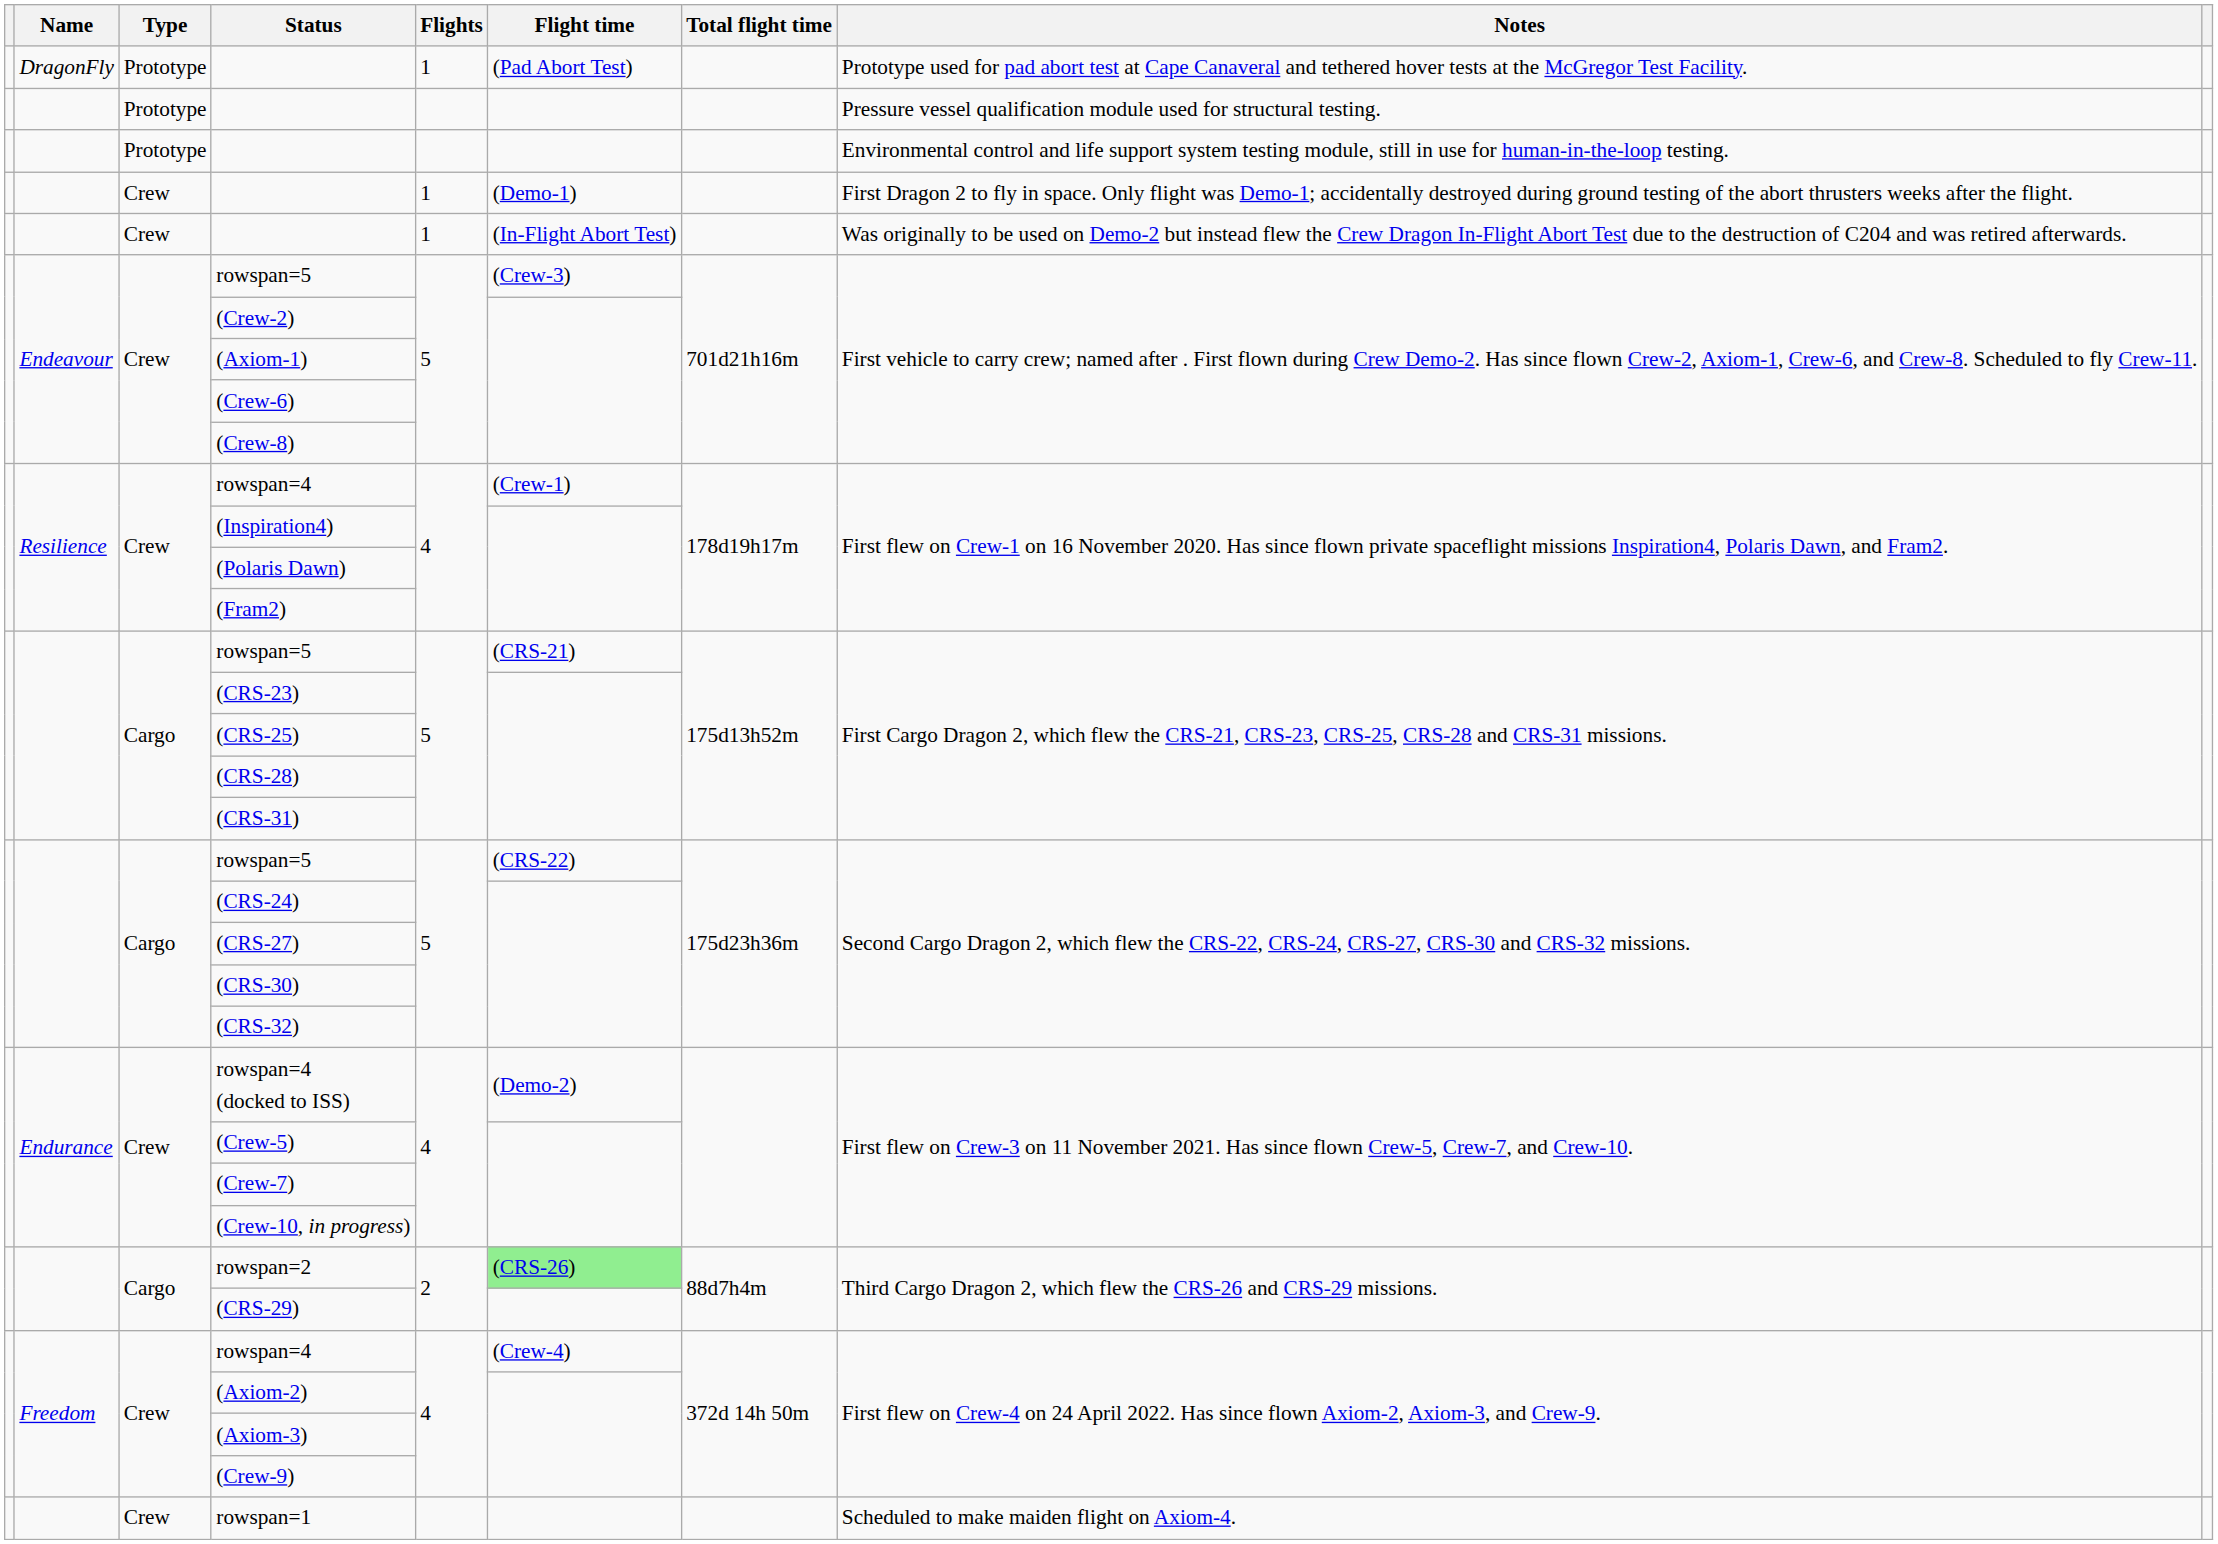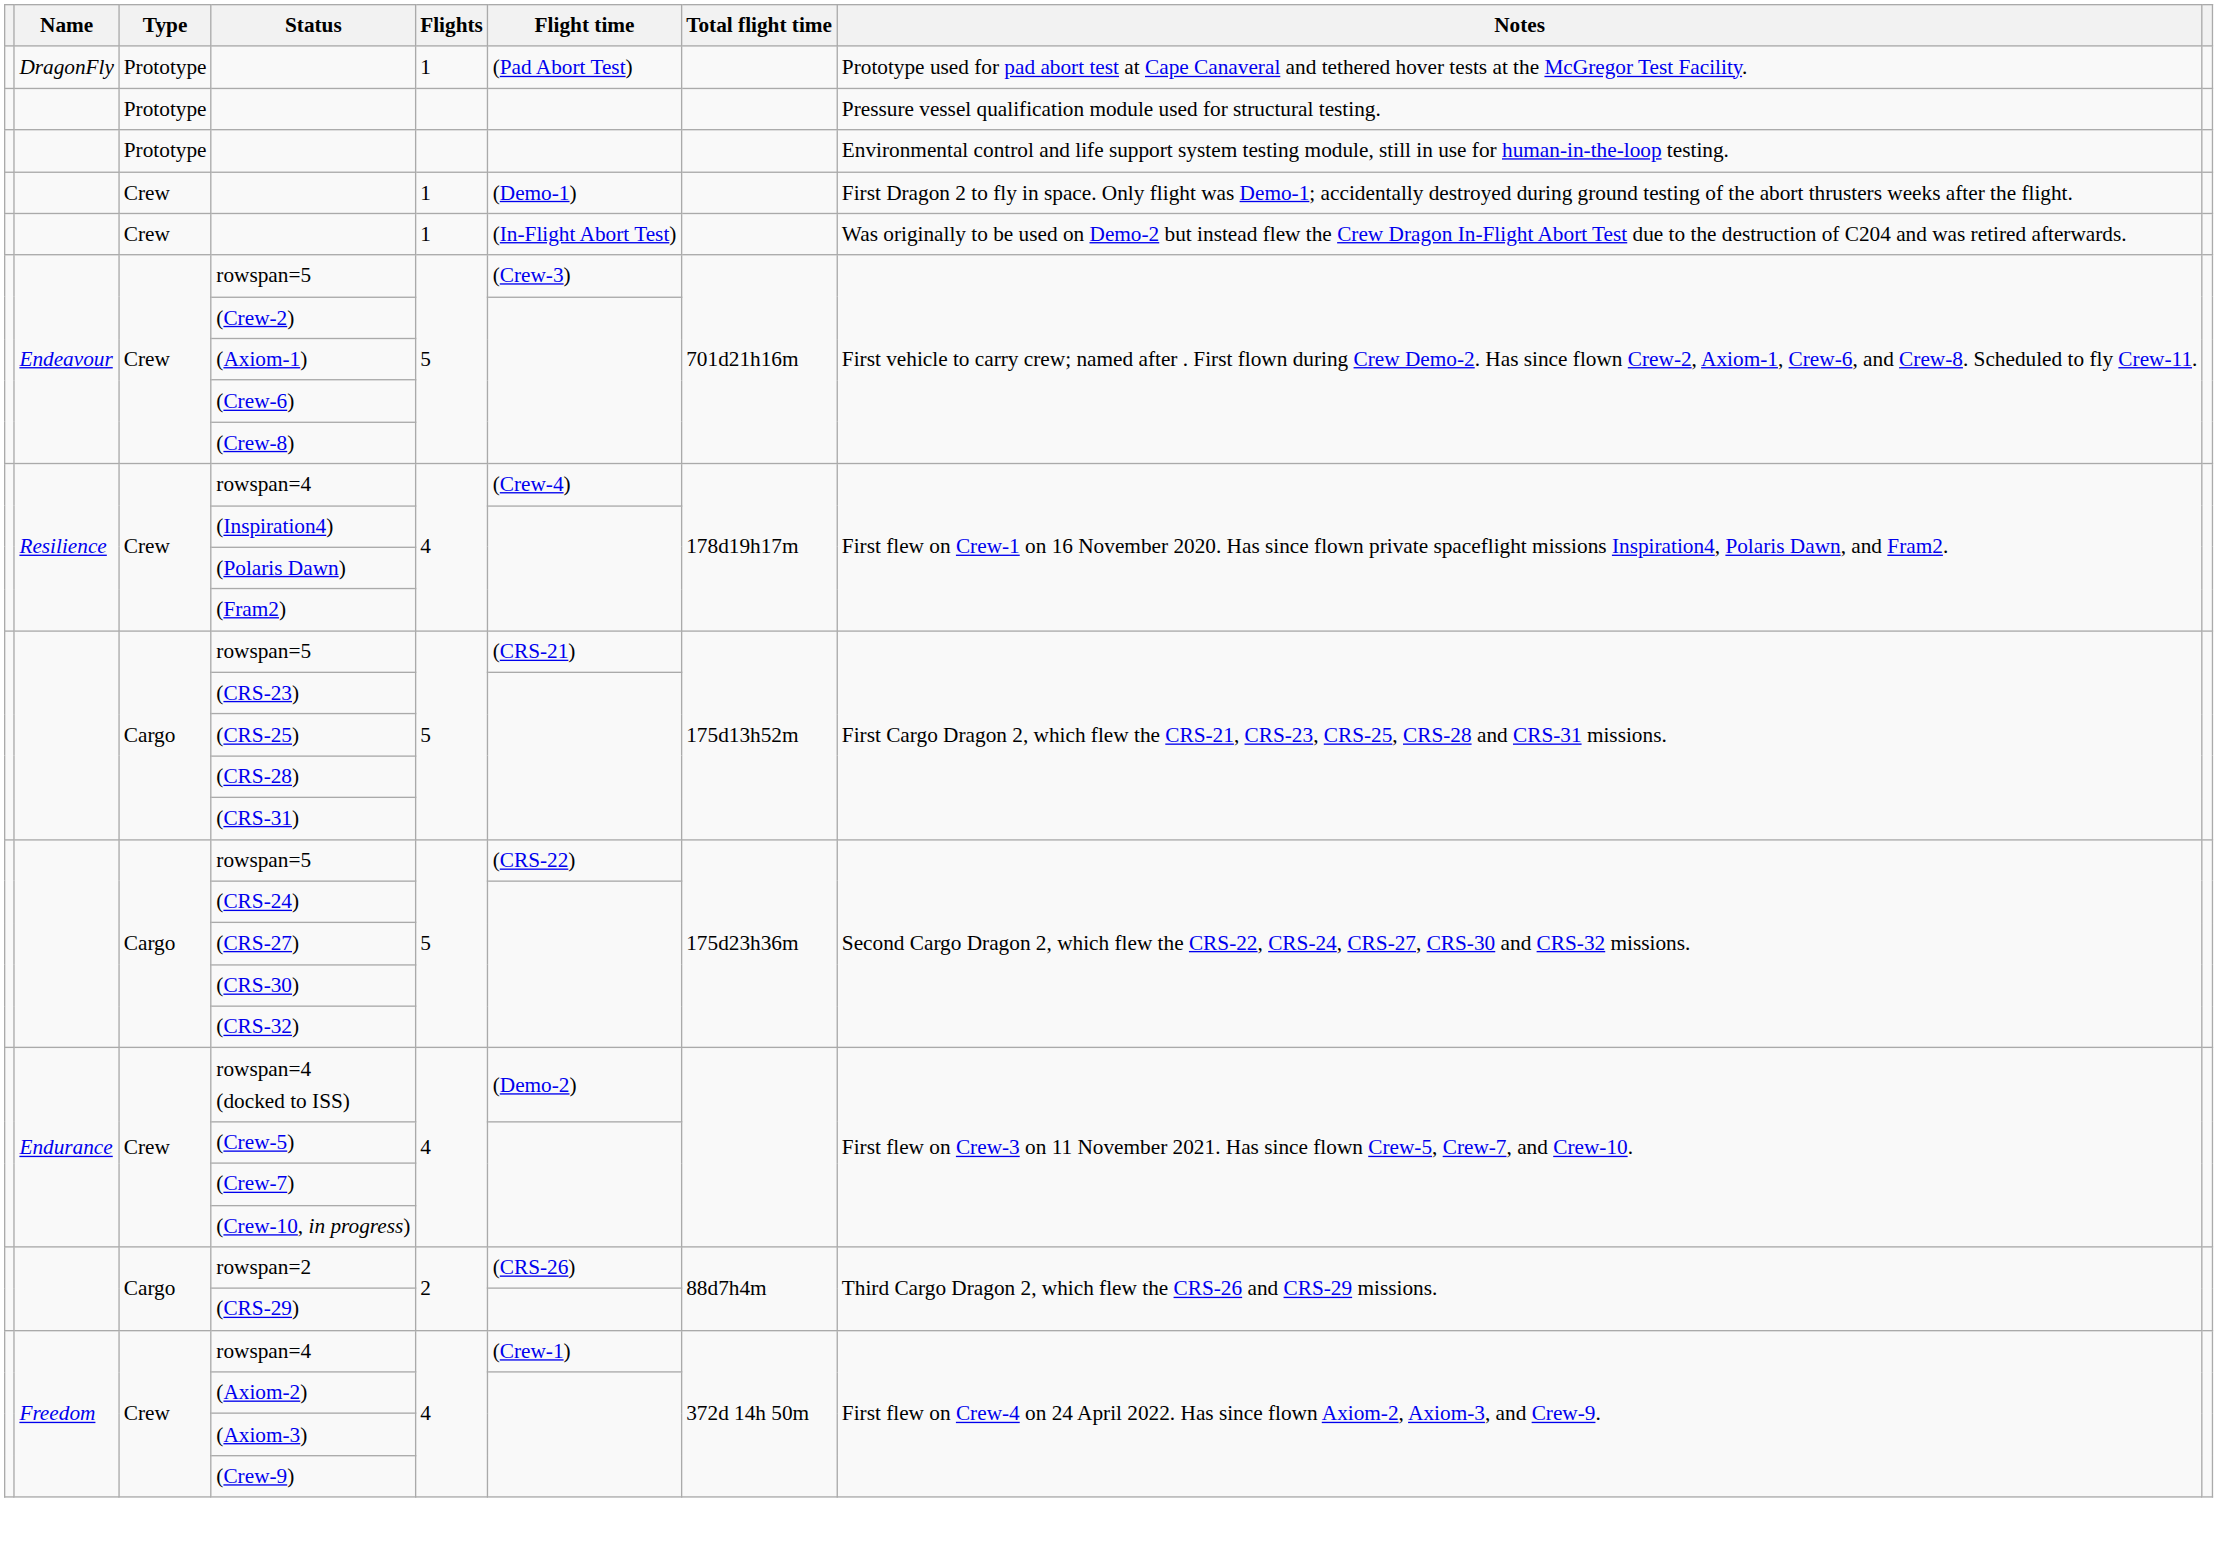Resilience / rowspan=4 | Flight time: (Crew-1) -> (Crew-4)
rowspan=2 | Flight time: lightgreen background -> no background
Freedom / rowspan=4 | Flight time: (Crew-4) -> (Crew-1)
- row: Crew | rowspan=1 | Scheduled to make maiden flight on Axiom-4.
